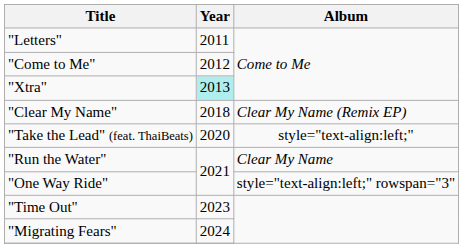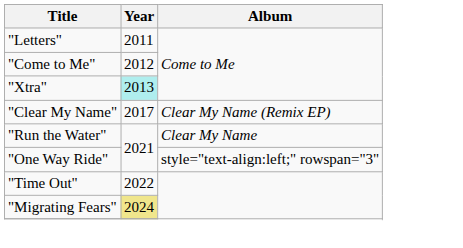"Clear My Name" | Year: 2018 -> 2017
- row: "Take the Lead" (feat. ThaiBeats) | 2020 | style="text-align:left;"
"Time Out" | Year: 2023 -> 2022
"Migrating Fears" | Year: no background -> khaki background
